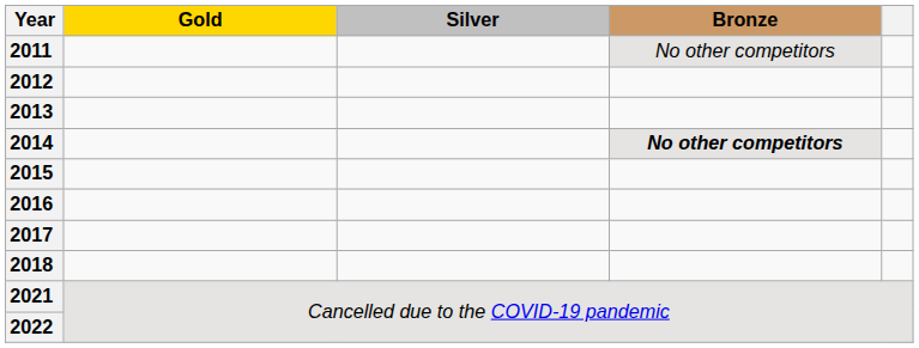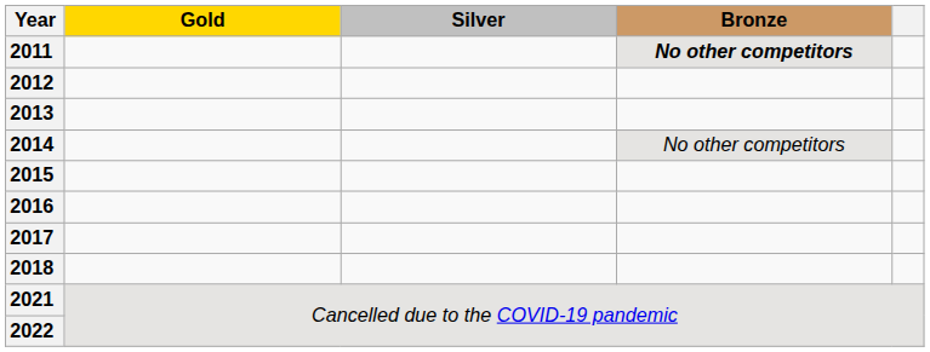2011 | Bronze: normal -> bold
2014 | Bronze: bold -> normal
